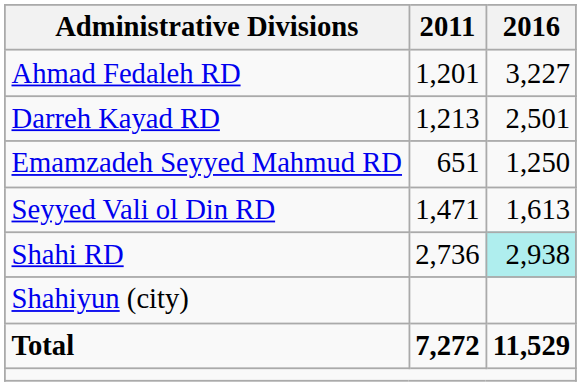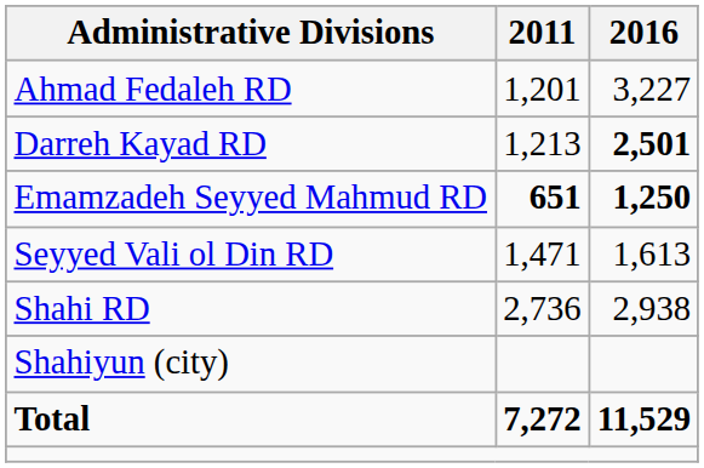Darreh Kayad RD | 2016: normal -> bold
Emamzadeh Seyyed Mahmud RD | 2011: normal -> bold
Emamzadeh Seyyed Mahmud RD | 2016: normal -> bold
Shahi RD | 2016: paleturquoise background -> no background
